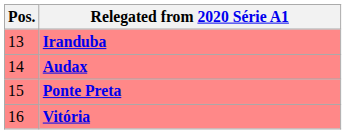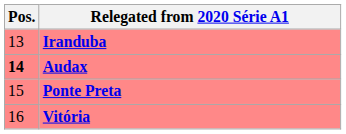Audax | Pos.: normal -> bold
